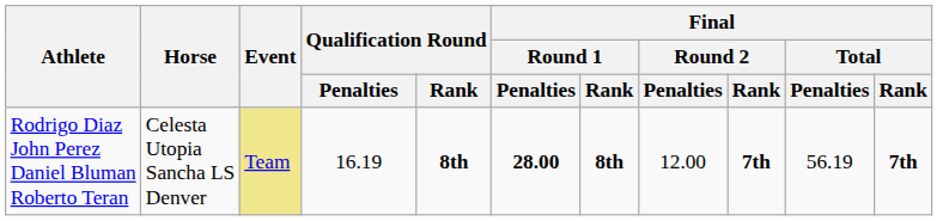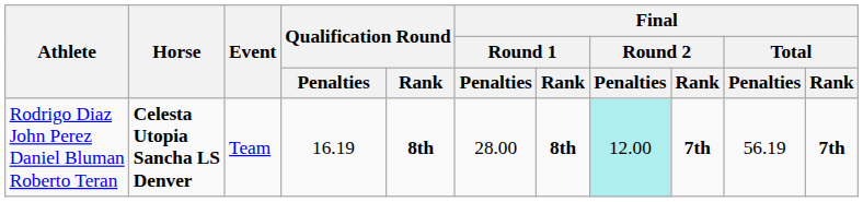Rodrigo Diaz John Perez Daniel Bluman Roberto Teran | Horse: normal -> bold
Rodrigo Diaz John Perez Daniel Bluman Roberto Teran | Event: khaki background -> no background
Rodrigo Diaz John Perez Daniel Bluman Roberto Teran | Final / Round 1 / Penalties: bold -> normal
Rodrigo Diaz John Perez Daniel Bluman Roberto Teran | Final / Round 2 / Penalties: no background -> paleturquoise background
